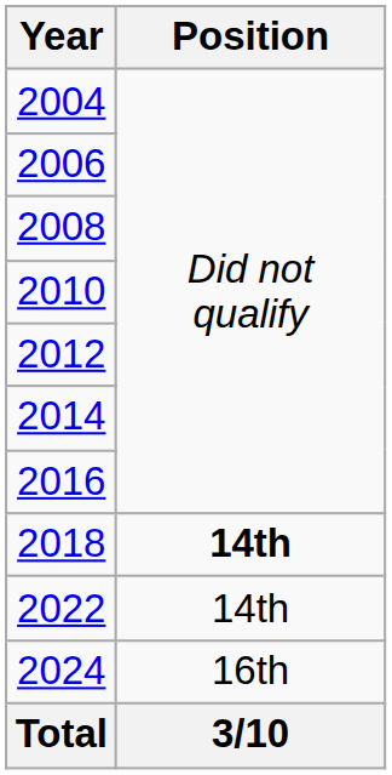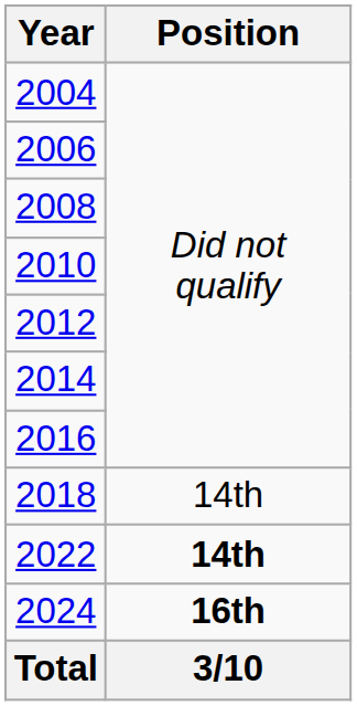2018 | Position: bold -> normal
2022 | Position: normal -> bold
2024 | Position: normal -> bold
